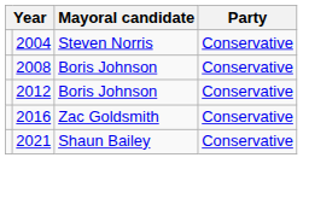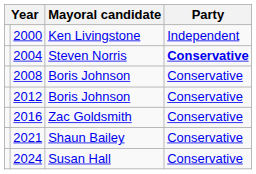+ row: 2000 | Ken Livingstone | Independent
2004 | Party: normal -> bold
+ row: 2024 | Susan Hall | Conservative
